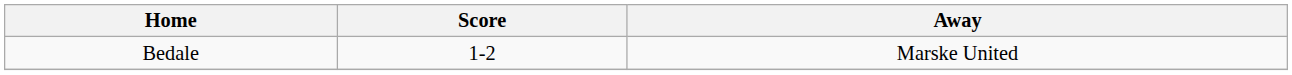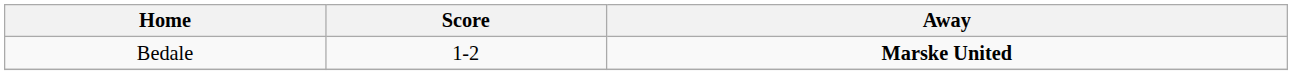Bedale | Away: normal -> bold
